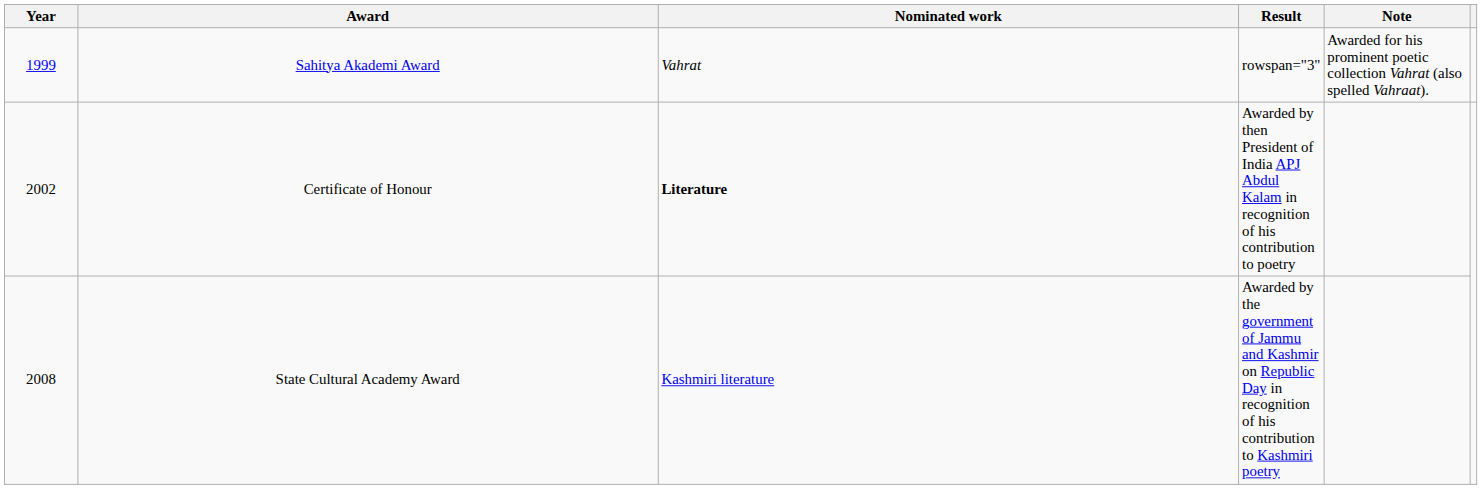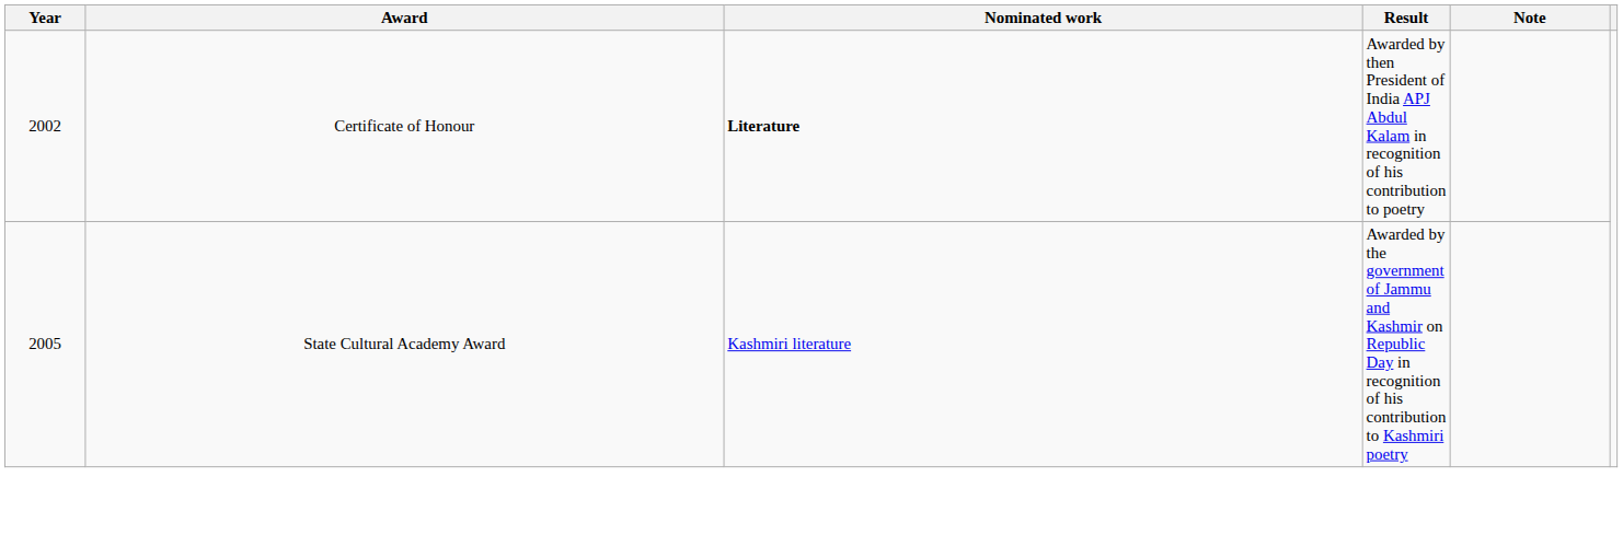- row: 1999 | Sahitya Akademi Award | Vahrat | rowspan="3" | Awarded for his prominent poetic collection Vahrat (also spelled Vahraat).
State Cultural Academy Award | Year: 2008 -> 2005
